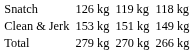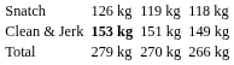Clean & Jerk | column 2: normal -> bold
